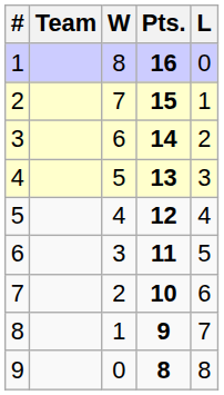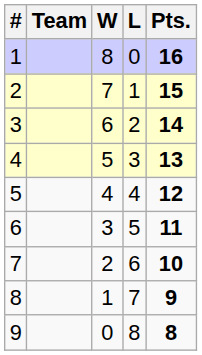columns swapped: L <-> Pts.
